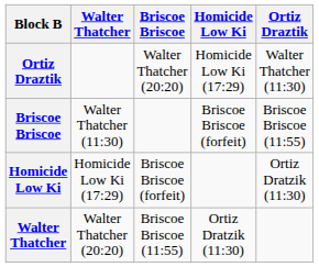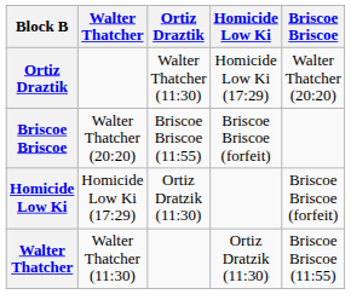columns swapped: Briscoe Briscoe <-> Ortiz Draztik
row 3 | Walter Thatcher: Walter Thatcher (11:30) -> Walter Thatcher (20:20)
row 5 | Walter Thatcher: Walter Thatcher (20:20) -> Walter Thatcher (11:30)
